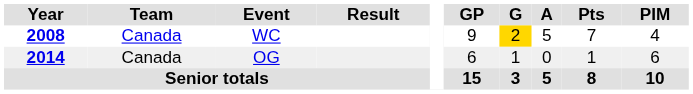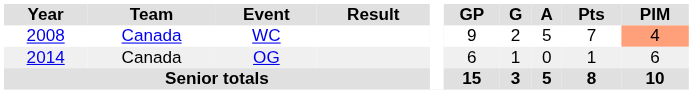WC | Year: bold -> normal
WC | G: gold background -> no background
WC | PIM: no background -> lightsalmon background
OG | Year: bold -> normal
